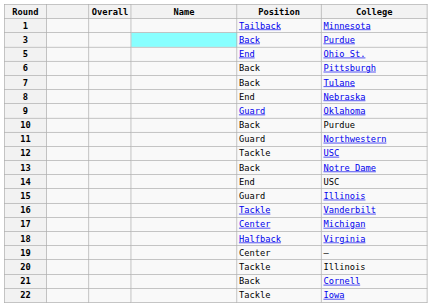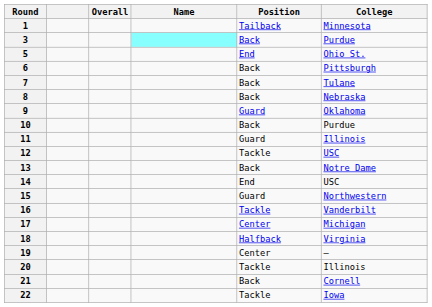8 | Position: End -> Back
11 | College: Northwestern -> Illinois
15 | College: Illinois -> Northwestern
